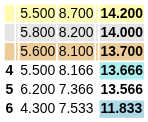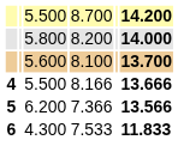5.500 / 8.166 | column 4: paleturquoise background -> no background
4.300 | column 4: lightblue background -> no background
